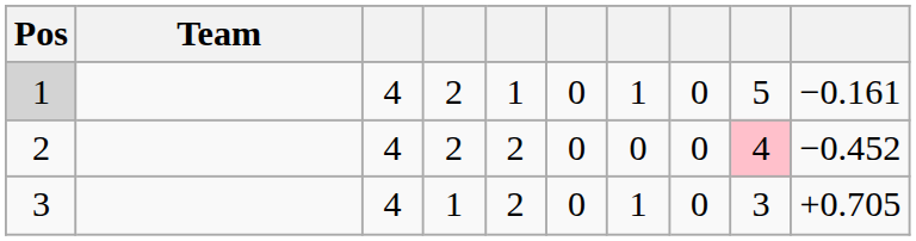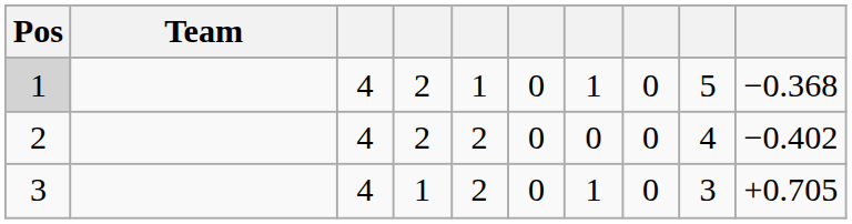row 2 | column 10: −0.161 -> −0.368
row 3 | column 9: pink background -> no background
row 3 | column 10: −0.452 -> −0.402
